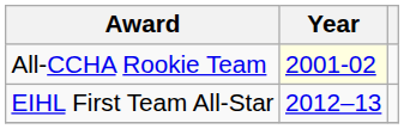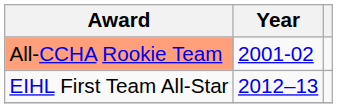row 2 | Award: no background -> lightsalmon background
row 2 | Year: lightyellow background -> no background
